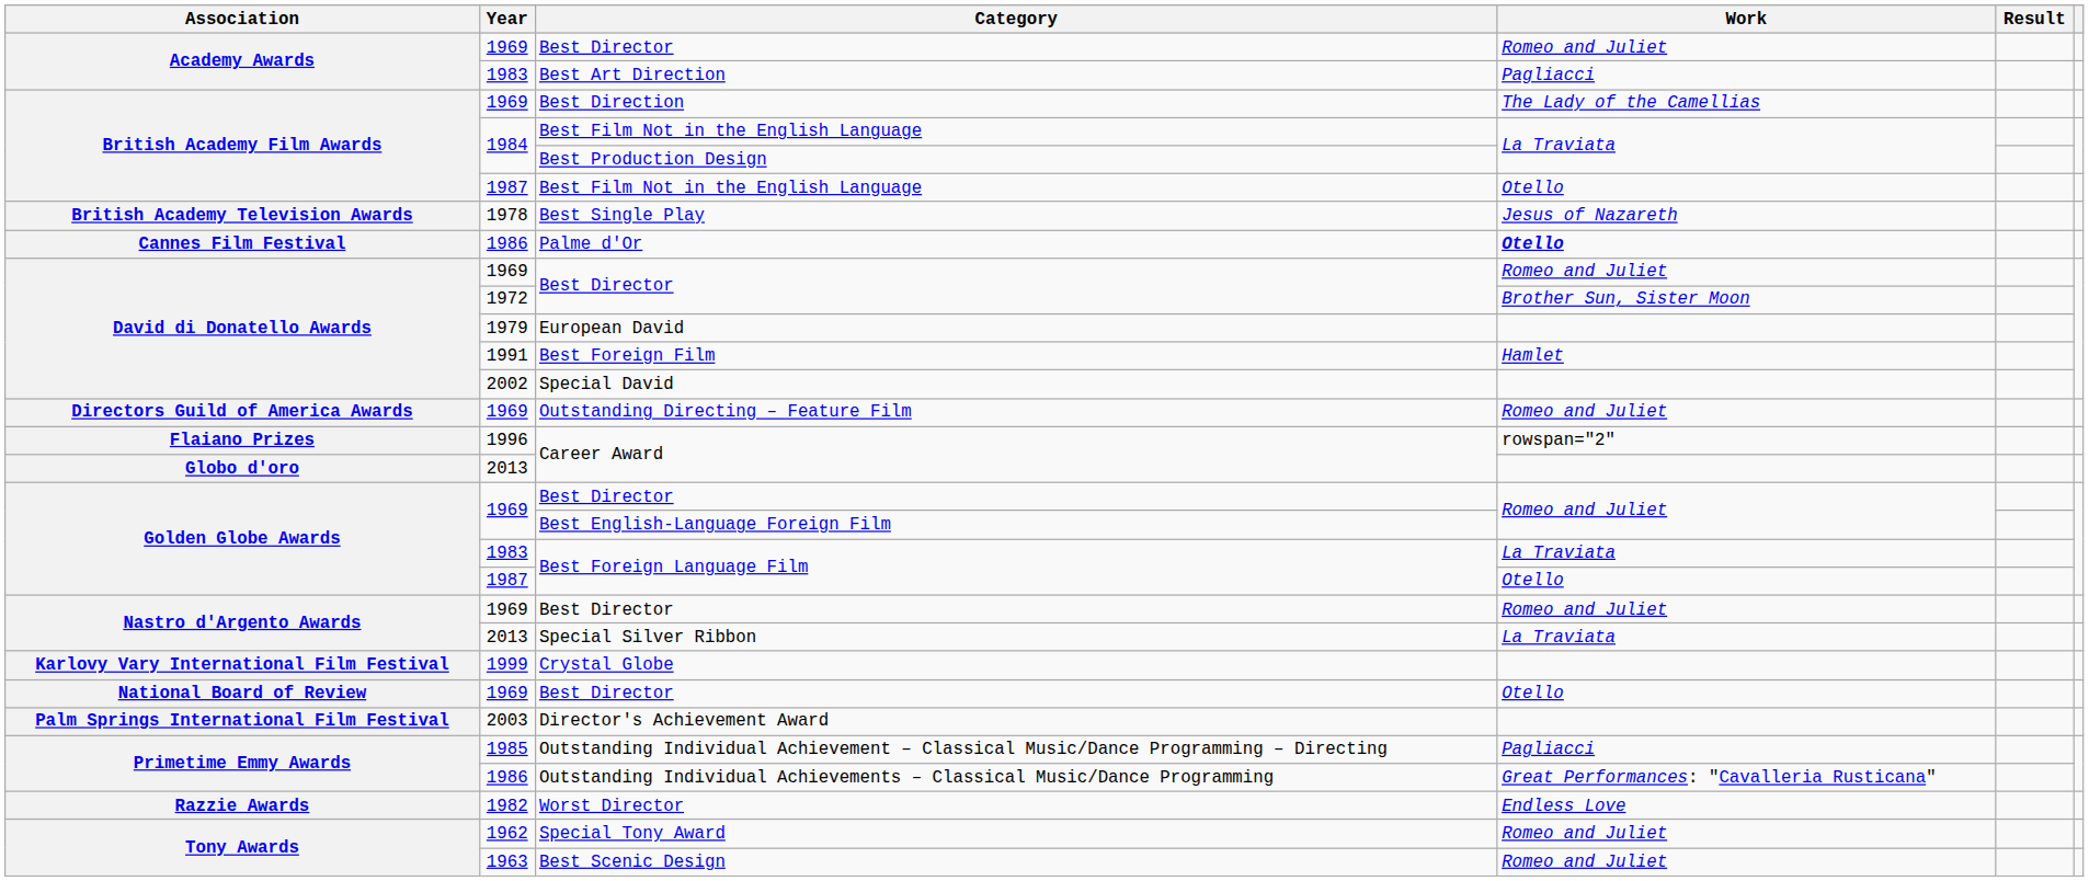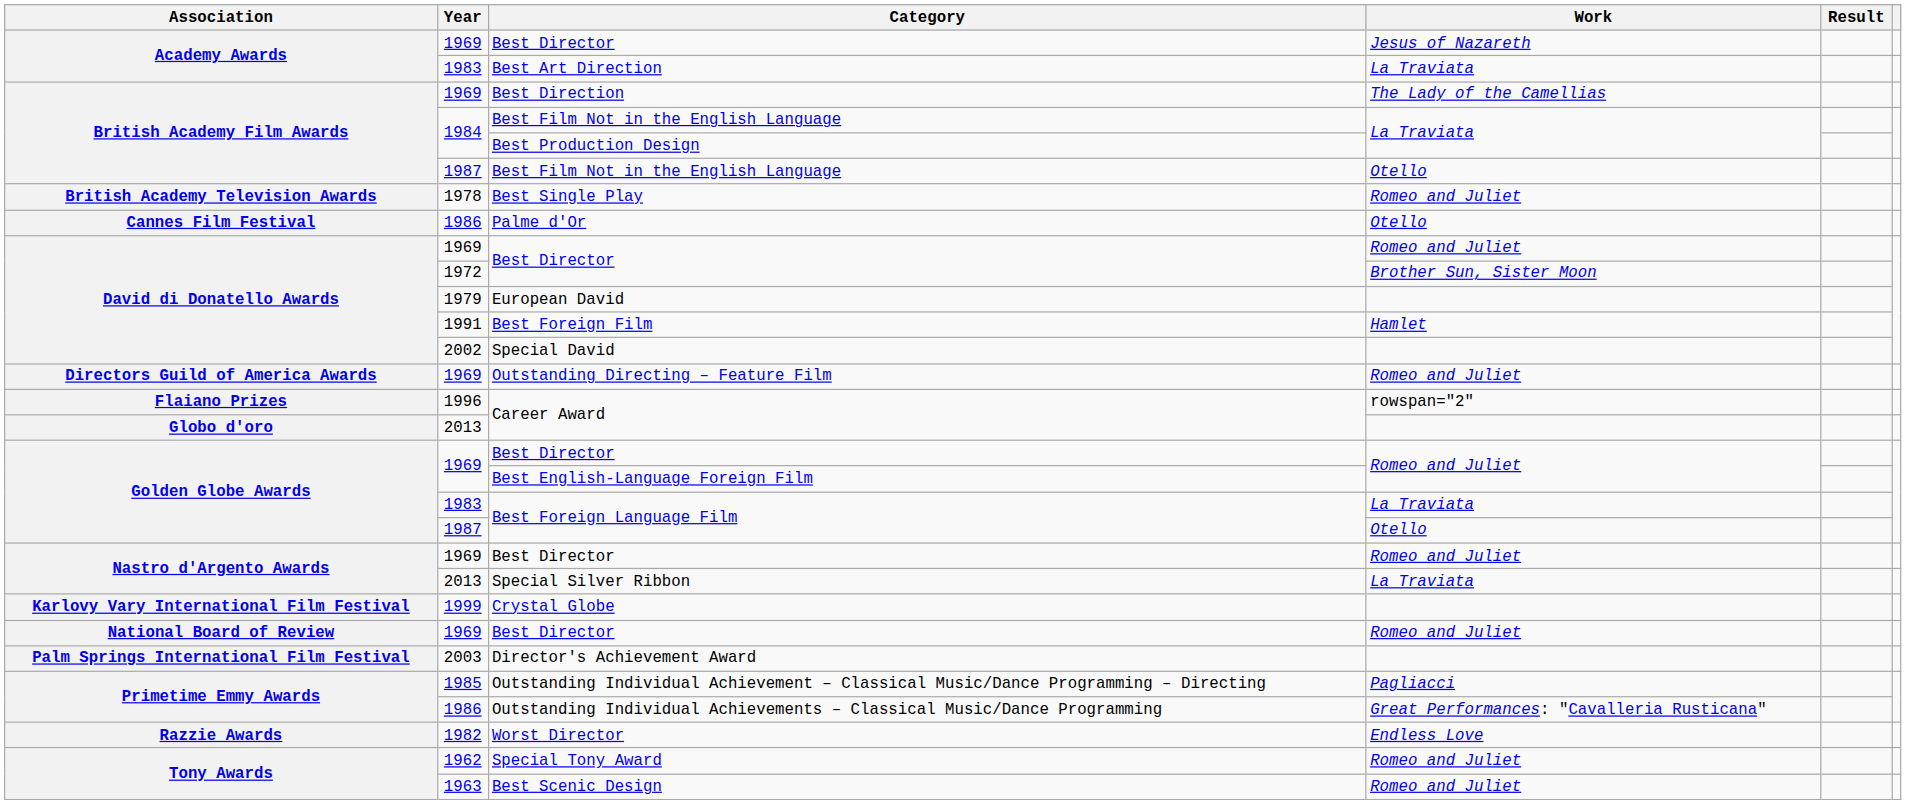Academy Awards / Best Director | Work: Romeo and Juliet -> Jesus of Nazareth
Best Art Direction | Work: Pagliacci -> La Traviata
Best Single Play | Work: Jesus of Nazareth -> Romeo and Juliet
Palme d'Or | Work: bold -> normal
National Board of Review / Best Director | Work: Otello -> Romeo and Juliet
